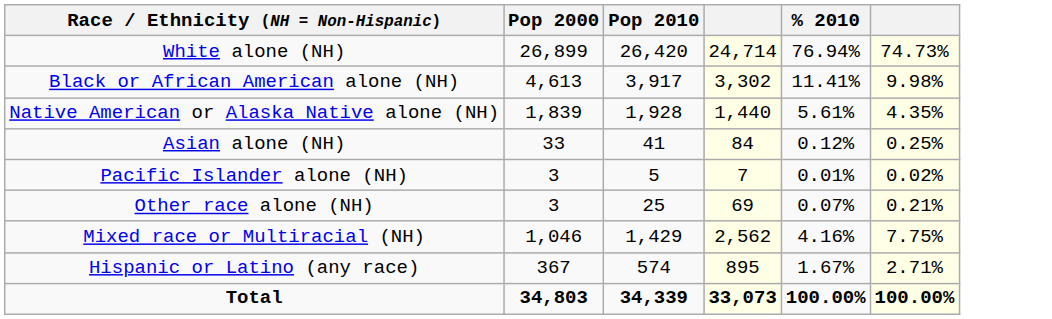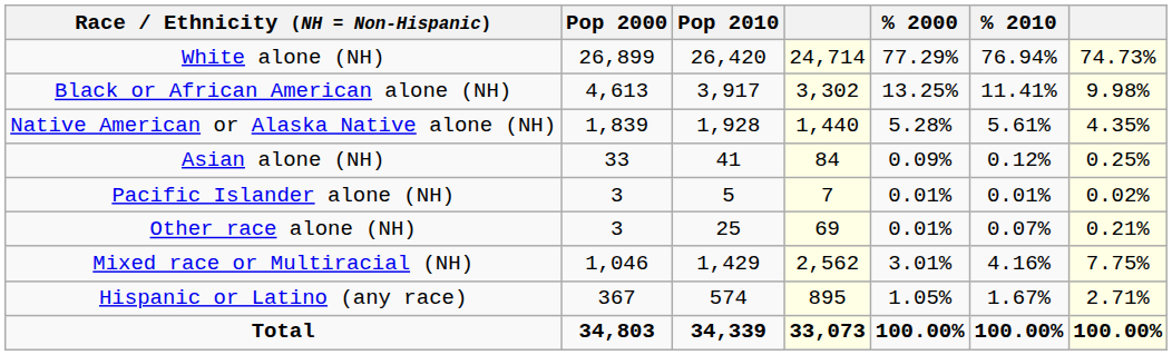+ column: % 2000 | 77.29% | 13.25% | 5.28% | 0.09% | 0.01% | 0.01% | 3.01% | 1.05% | 100.00%
